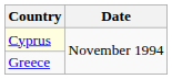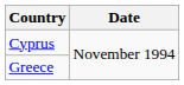Cyprus | Country: lightyellow background -> no background
